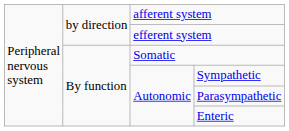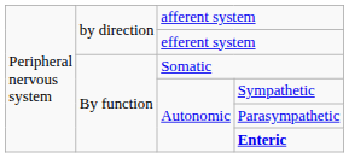Enteric | column 4: normal -> bold
